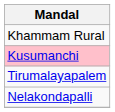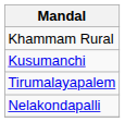row 3 | column 1: pink background -> no background
